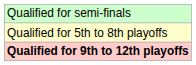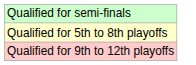row 3 | column 1: bold -> normal
